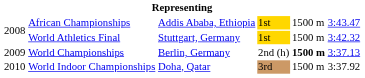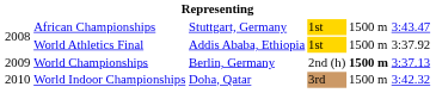African Championships | column 3: Addis Ababa, Ethiopia -> Stuttgart, Germany
World Athletics Final | column 3: Stuttgart, Germany -> Addis Ababa, Ethiopia
World Athletics Final | column 6: 3:42.32 -> 3:37.92
World Indoor Championships | column 6: 3:37.92 -> 3:42.32
